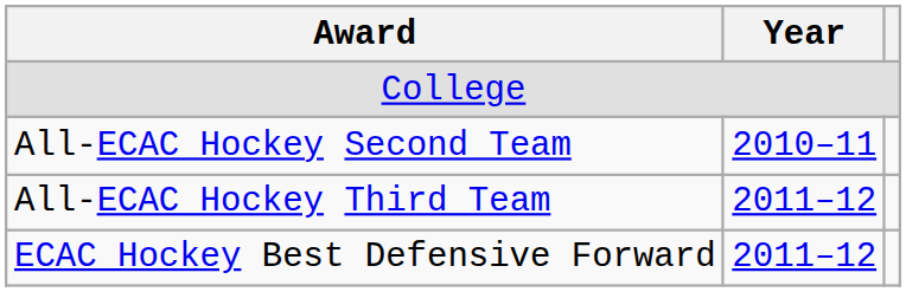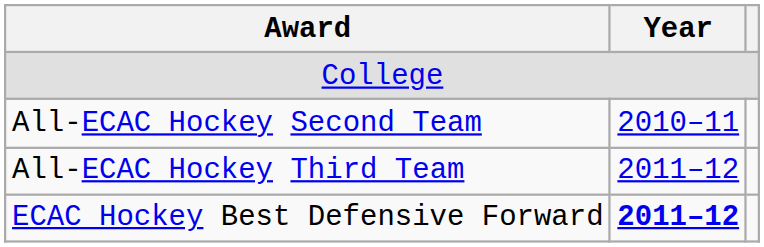ECAC Hockey Best Defensive Forward | Year: normal -> bold
